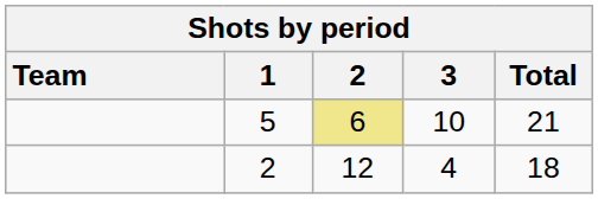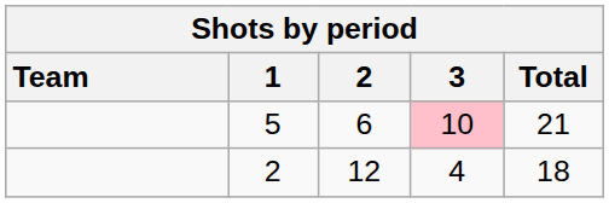5 | 2: khaki background -> no background
5 | 3: no background -> pink background
